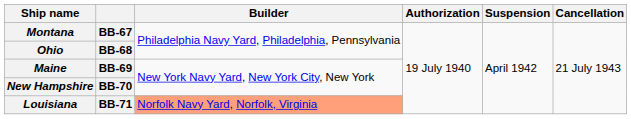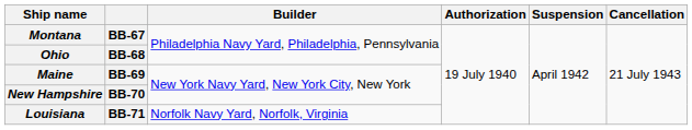Louisiana | Builder: lightsalmon background -> no background
